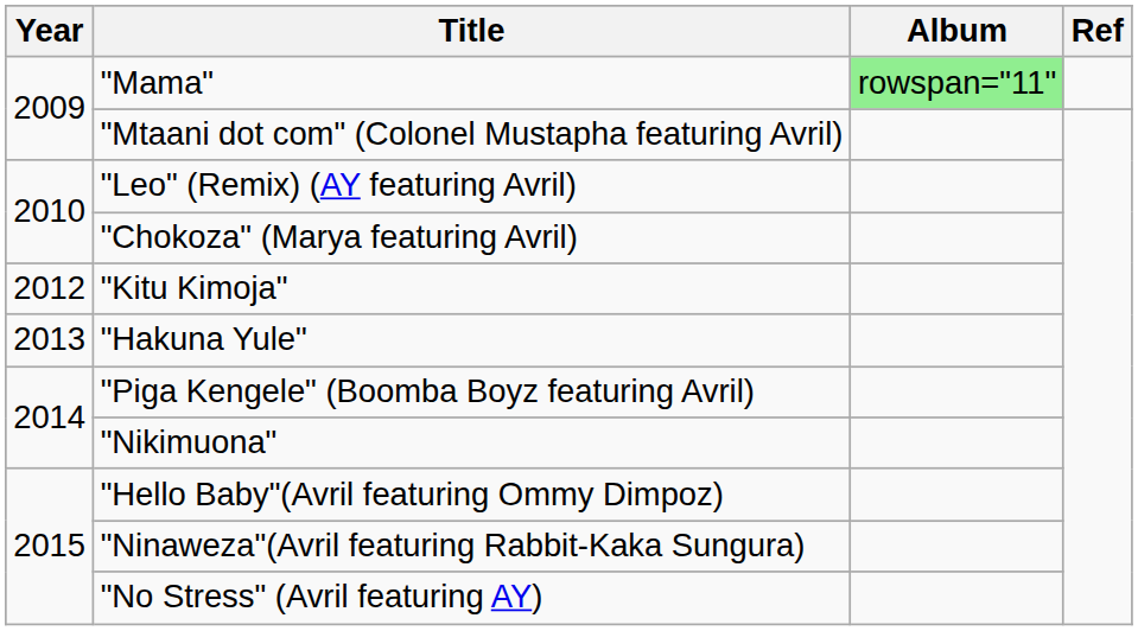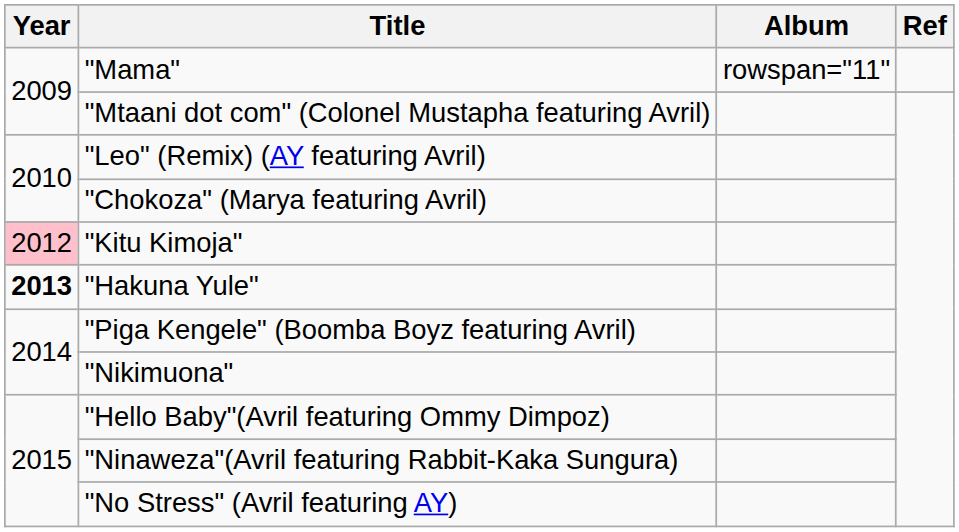"Mama" | Album: lightgreen background -> no background
"Kitu Kimoja" | Year: no background -> pink background
"Hakuna Yule" | Year: normal -> bold
